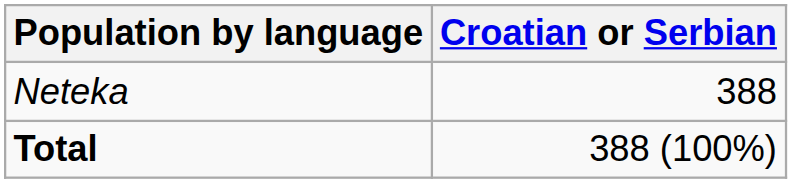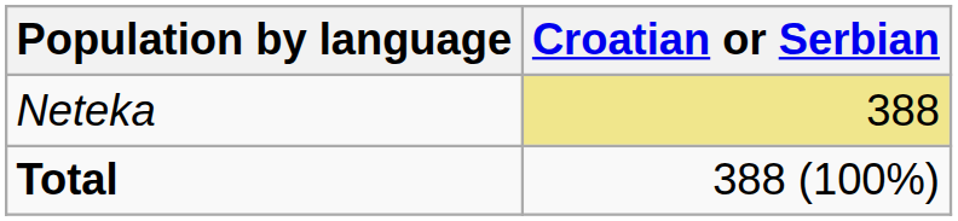Neteka | Croatian or Serbian: no background -> khaki background
